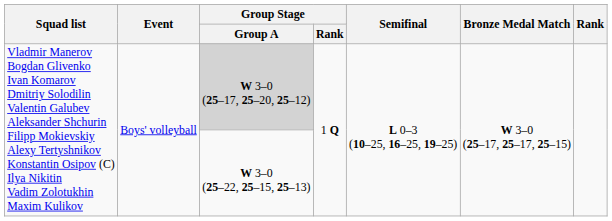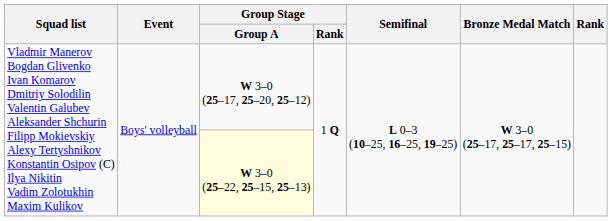W 3–0 (25–17, 25–20, 25–12) | Group Stage / Group A: lightgrey background -> no background
W 3–0 (25–22, 25–15, 25–13) | Group Stage / Group A: no background -> lightyellow background
